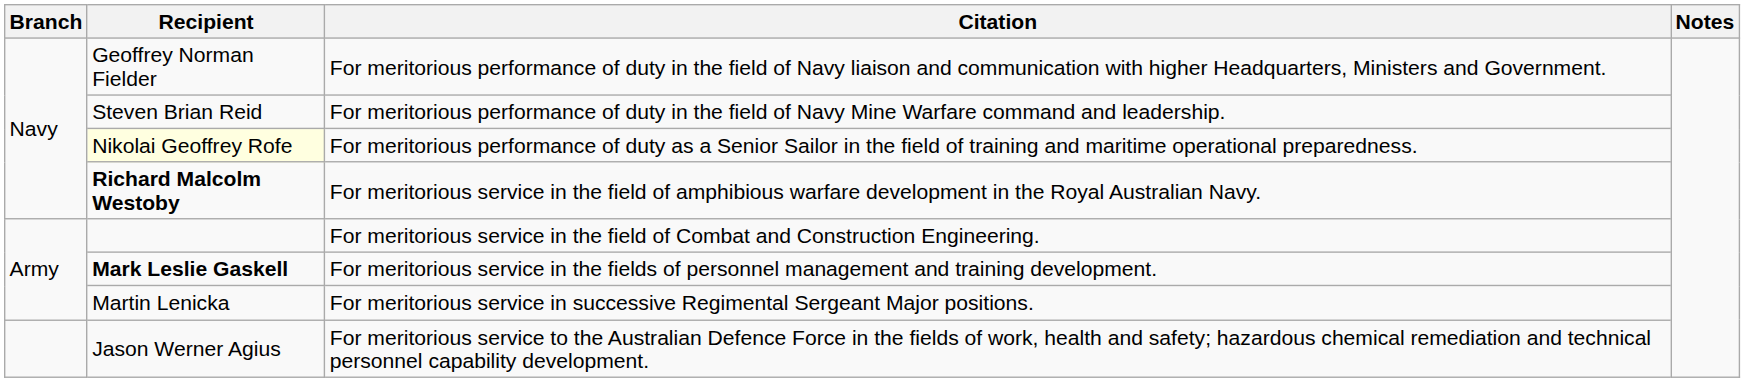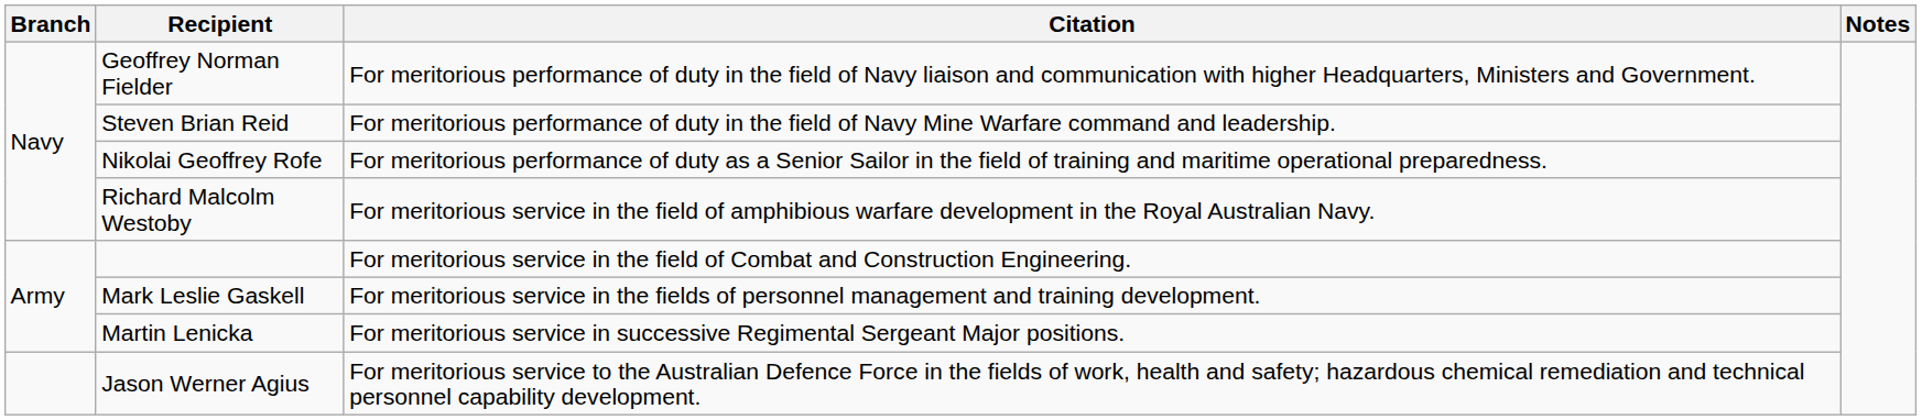Nikolai Geoffrey Rofe | Recipient: lightyellow background -> no background
Richard Malcolm Westoby | Recipient: bold -> normal
Mark Leslie Gaskell | Recipient: bold -> normal
